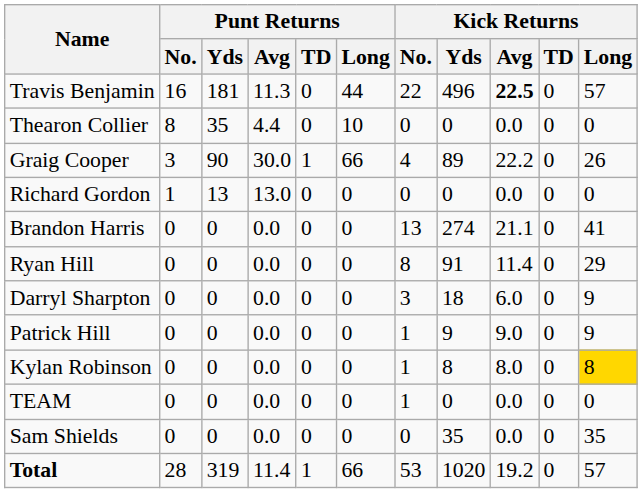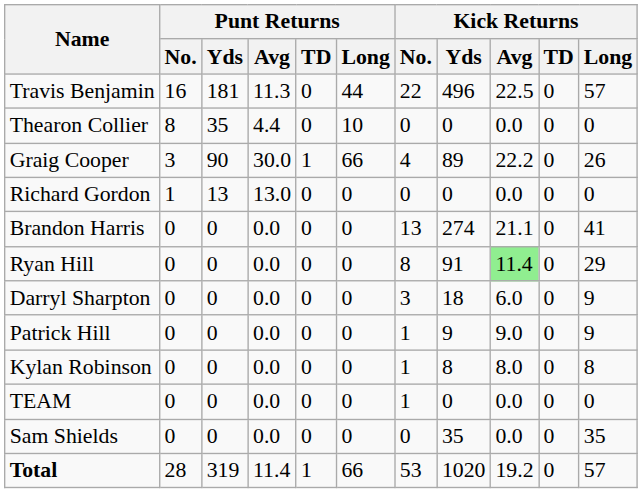Travis Benjamin | Kick Returns / Avg: bold -> normal
Ryan Hill | Kick Returns / Avg: no background -> lightgreen background
Kylan Robinson | Kick Returns / Long: gold background -> no background
